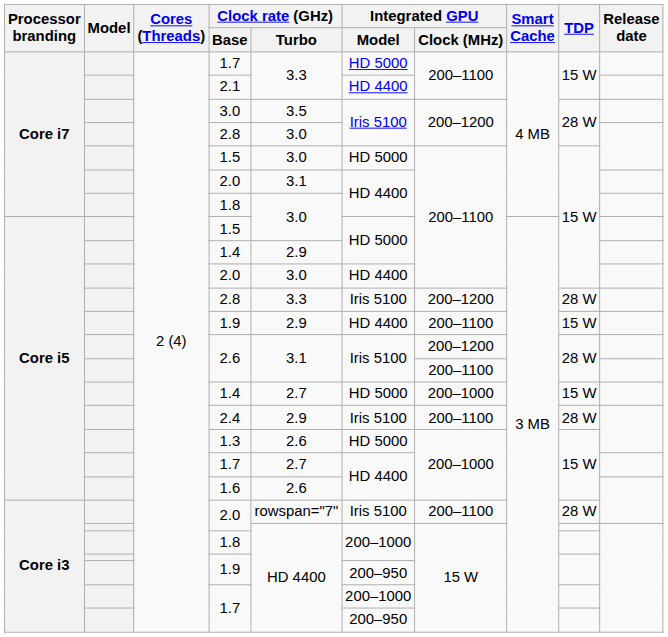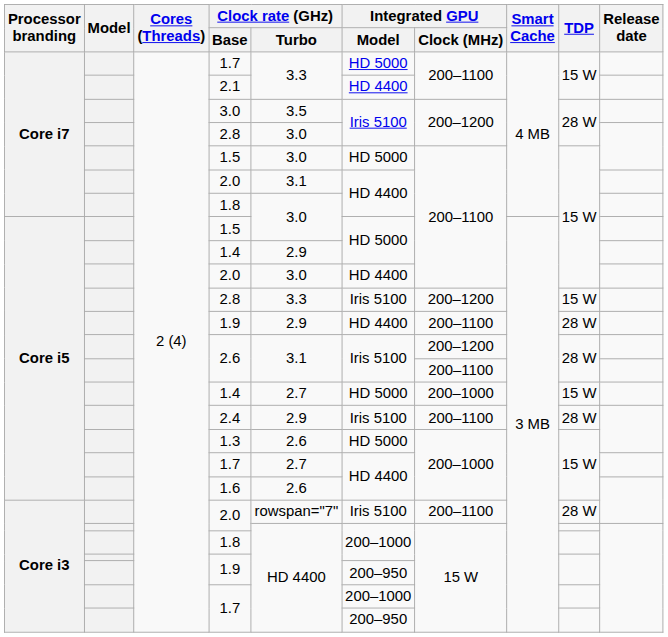Core i5 / 2.8 | TDP: 28 W -> 15 W
Core i5 / 1.9 | TDP: 15 W -> 28 W
